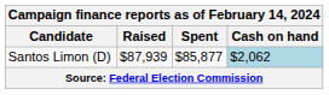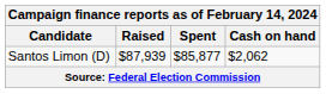Santos Limon (D) | Cash on hand: lightblue background -> no background
